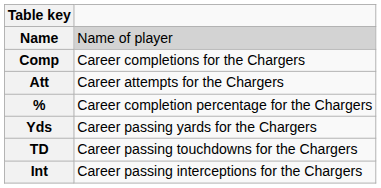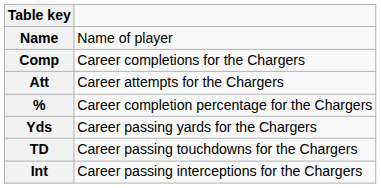Name | column 2: lightgrey background -> no background
